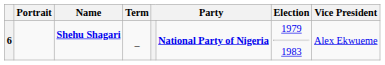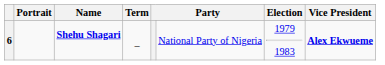6 | column 6: bold -> normal
6 | Vice President: normal -> bold
